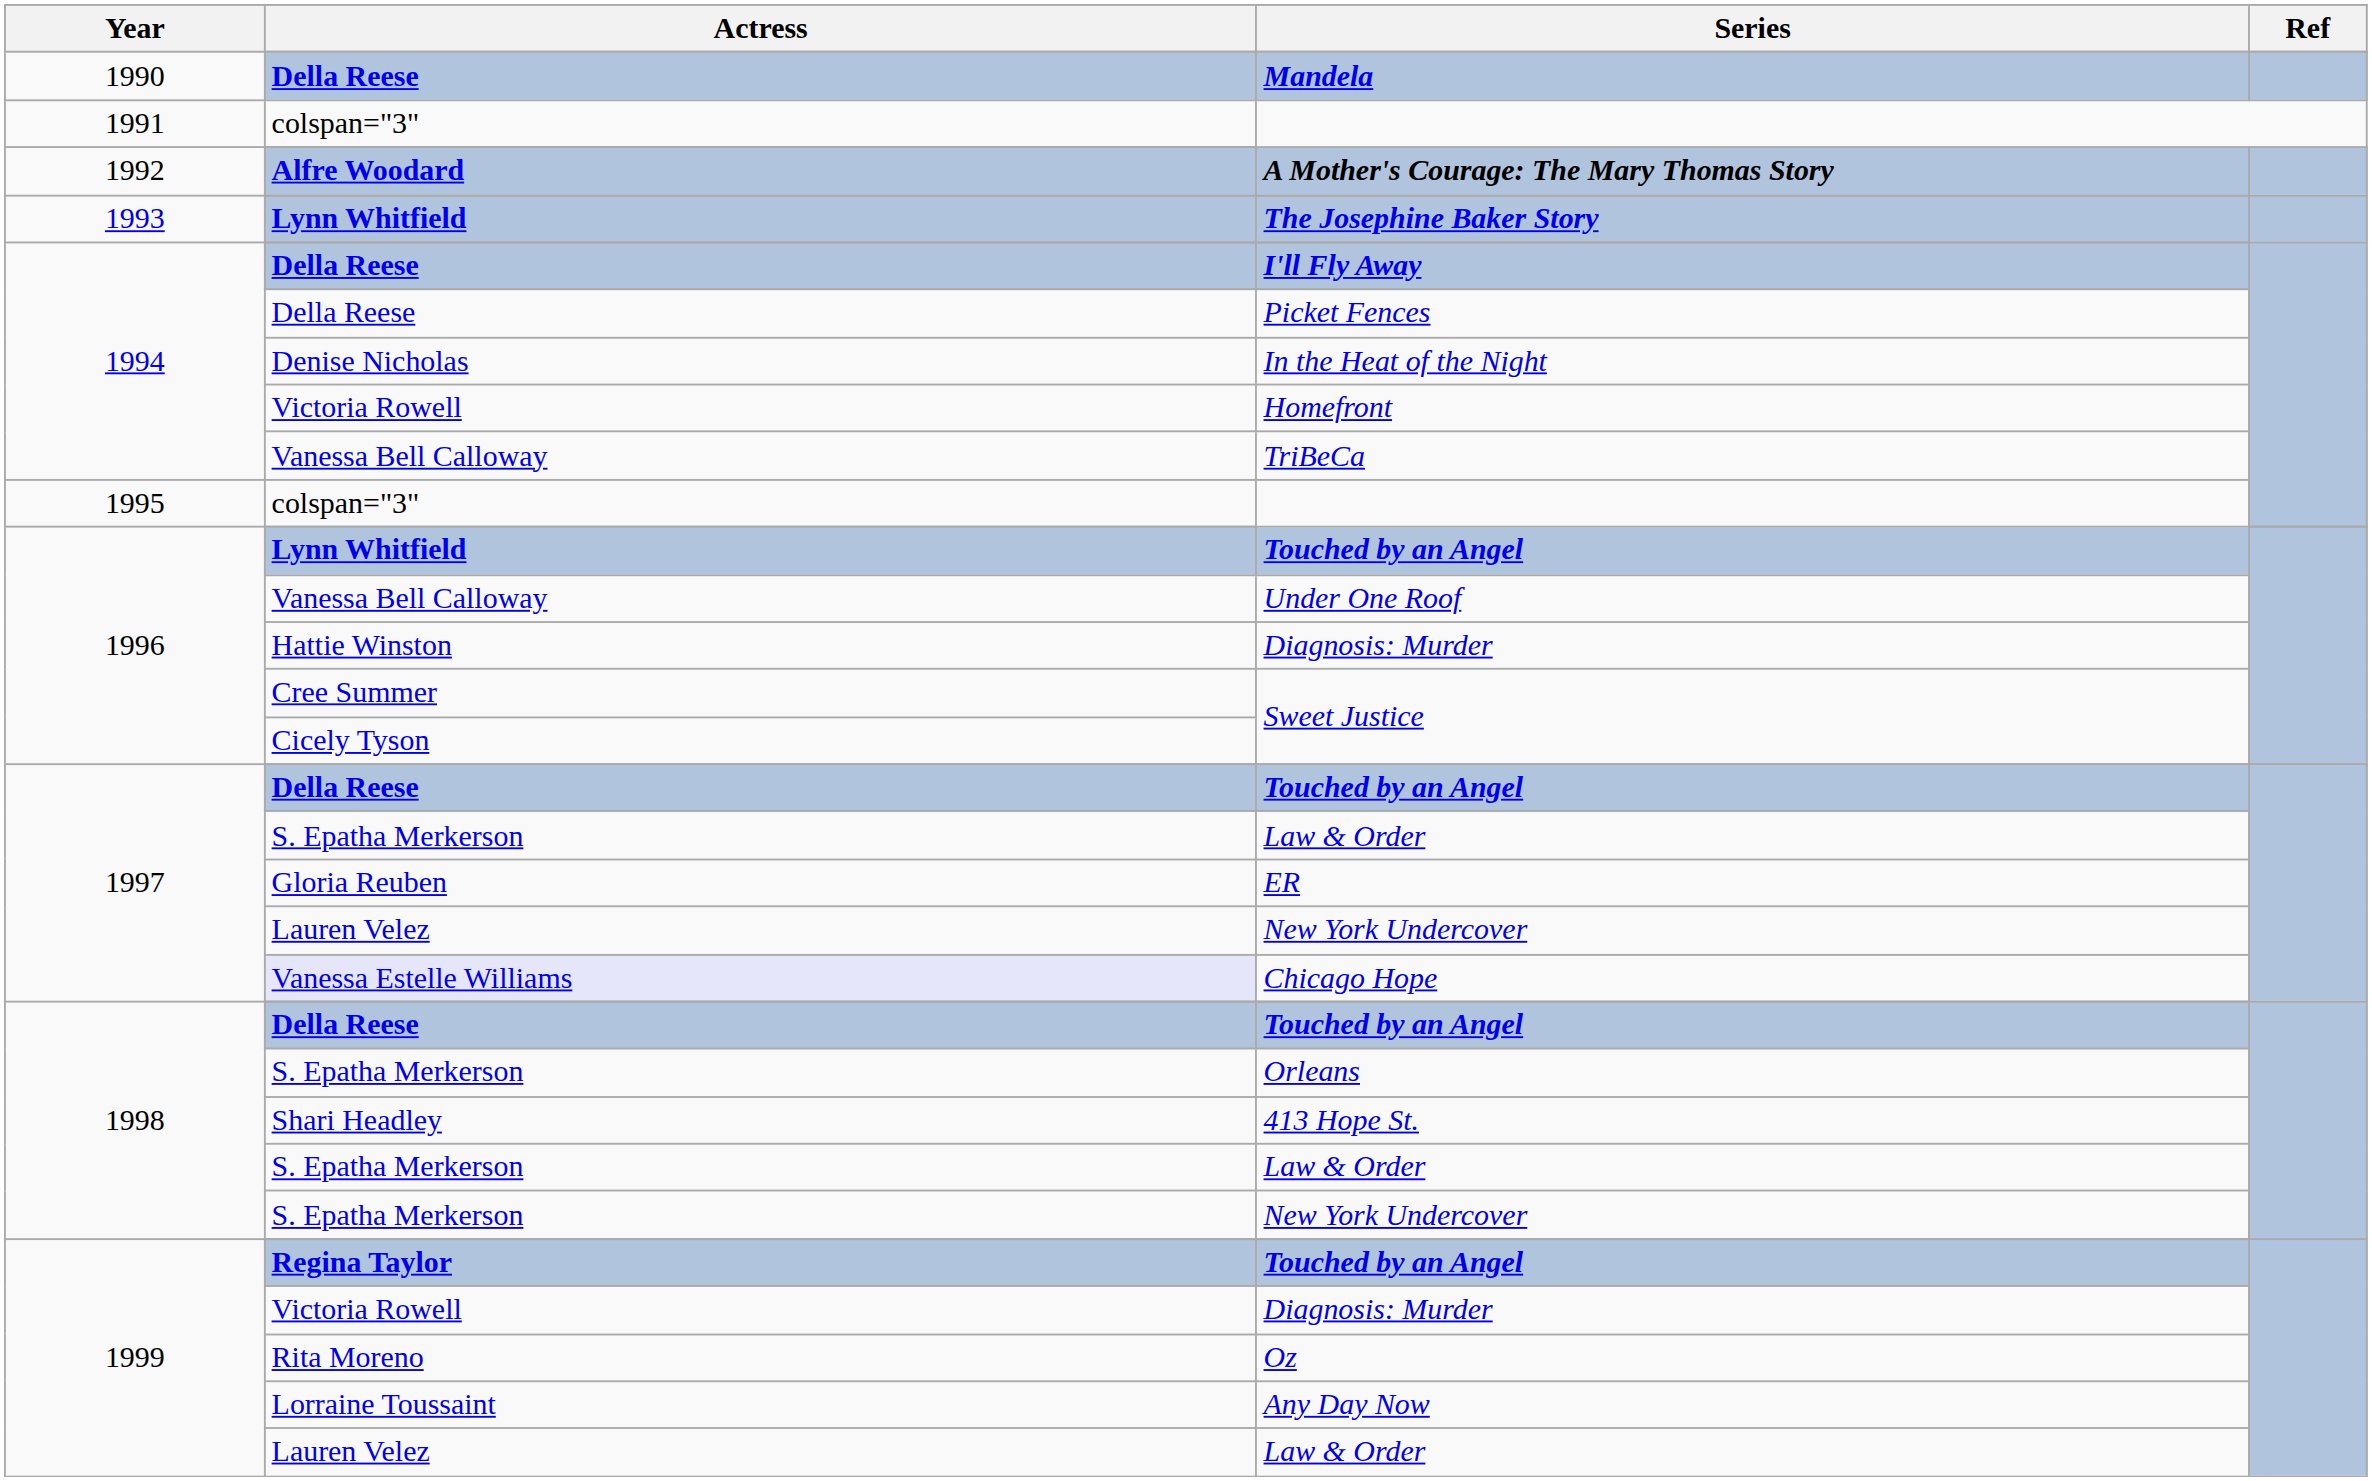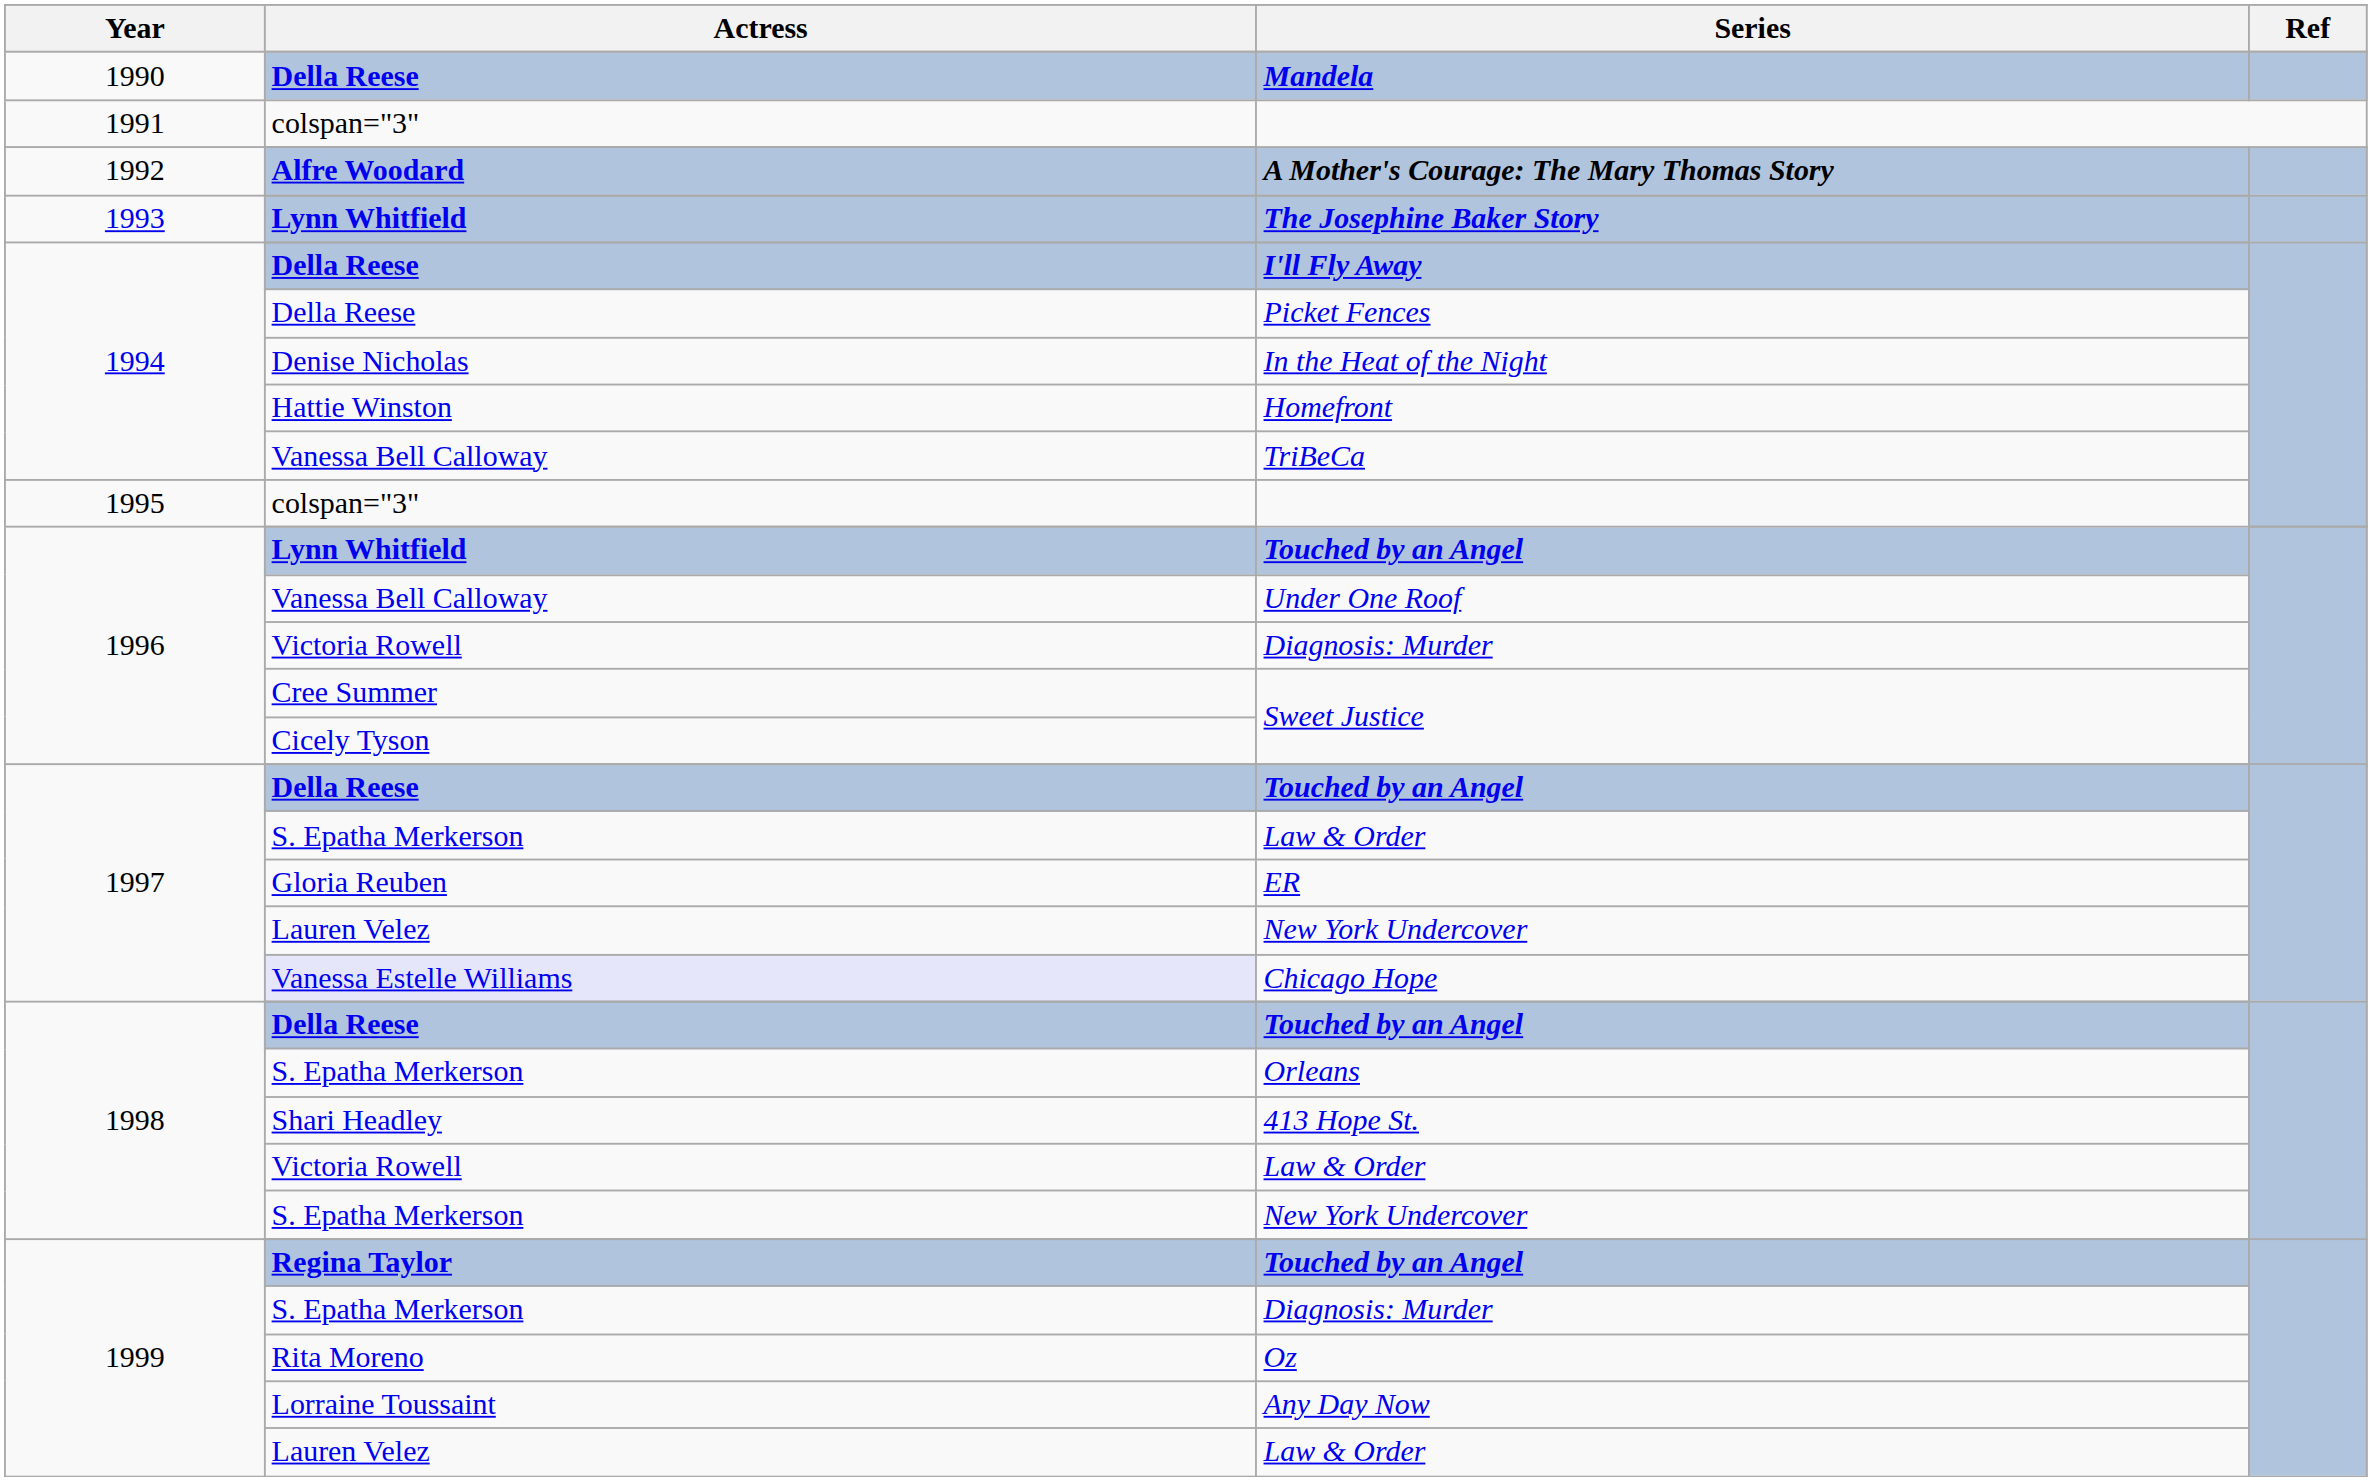Homefront | Actress: Victoria Rowell -> Hattie Winston
1996 / Diagnosis: Murder | Actress: Hattie Winston -> Victoria Rowell
1998 / Law & Order | Actress: S. Epatha Merkerson -> Victoria Rowell
1999 / Diagnosis: Murder | Actress: Victoria Rowell -> S. Epatha Merkerson
